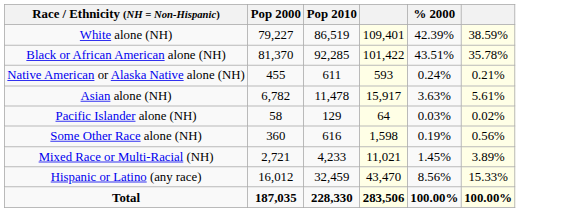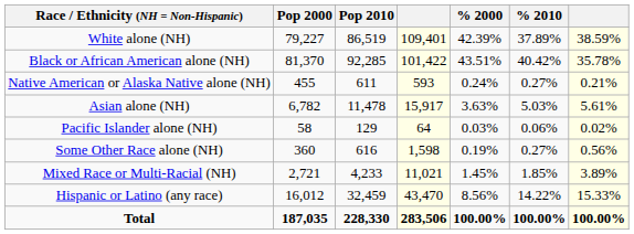+ column: % 2010 | 37.89% | 40.42% | 0.27% | 5.03% | 0.06% | 0.27% | 1.85% | 14.22% | 100.00%
